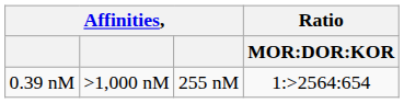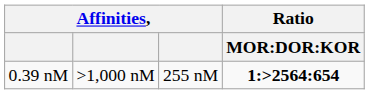0.39 nM | Ratio / MOR:DOR:KOR: normal -> bold
